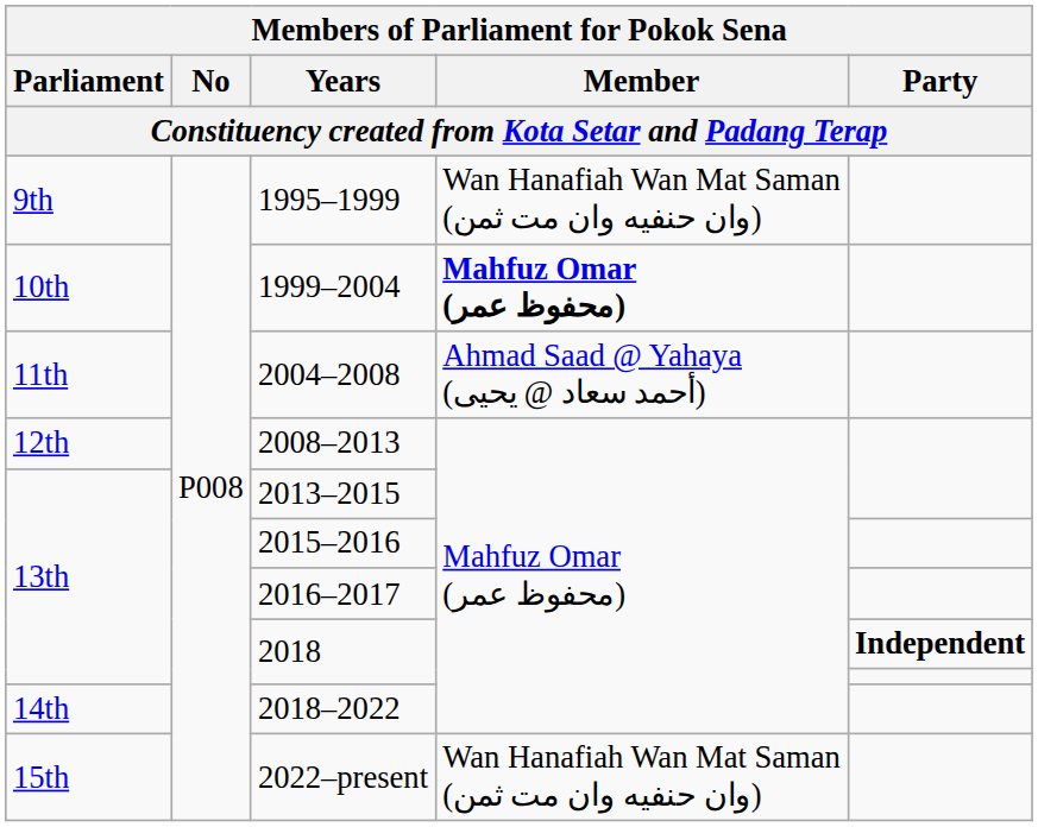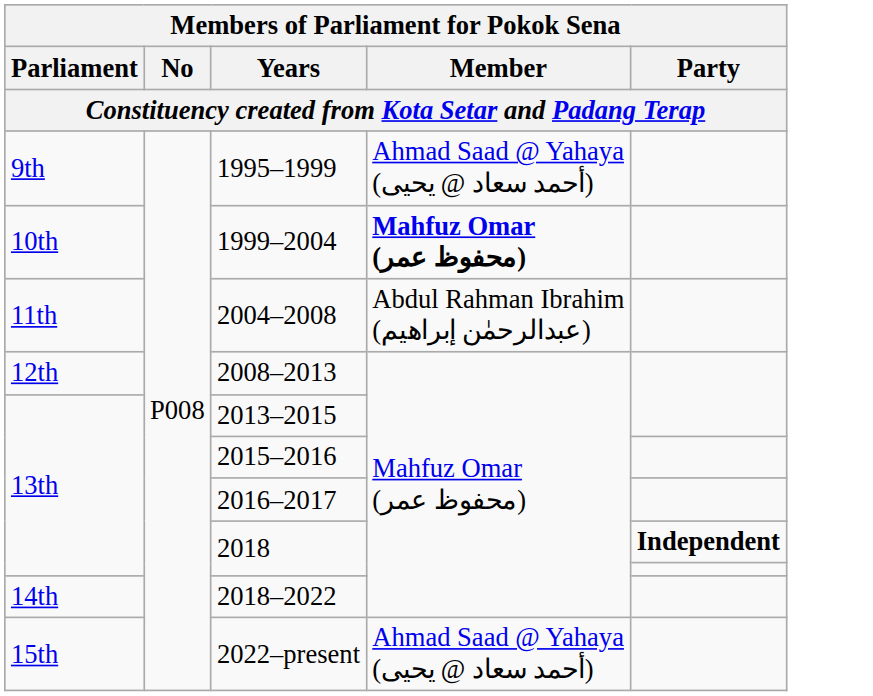1995–1999 | Member: Wan Hanafiah Wan Mat Saman (وان حنفيه وان مت ثمن) -> Ahmad Saad @ Yahaya (أحمد سعاد @ يحيى)
2004–2008 | Member: Ahmad Saad @ Yahaya (أحمد سعاد @ يحيى) -> Abdul Rahman Ibrahim (عبدالرحمٰن إبراهيم)
2022–present | Member: Wan Hanafiah Wan Mat Saman (وان حنفيه وان مت ثمن) -> Ahmad Saad @ Yahaya (أحمد سعاد @ يحيى)
